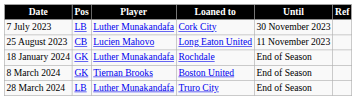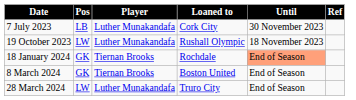- row: 25 August 2023 | CB | Lucien Mahovo | Long Eaton United | 11 November 2023
+ row: 19 October 2023 | LW | Luther Munakandafa | Rushall Olympic | 18 November 2023
18 January 2024 | Player: Luther Munakandafa -> Tiernan Brooks
18 January 2024 | Until: no background -> lightsalmon background
28 March 2024 | Pos: LB -> LW
